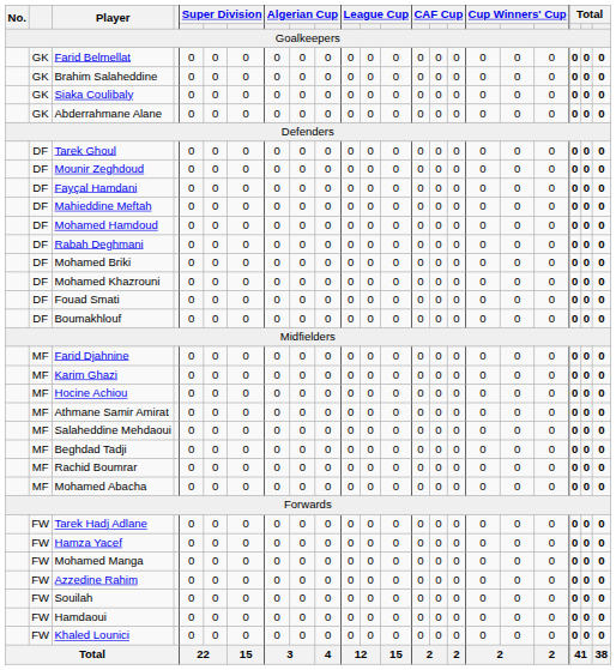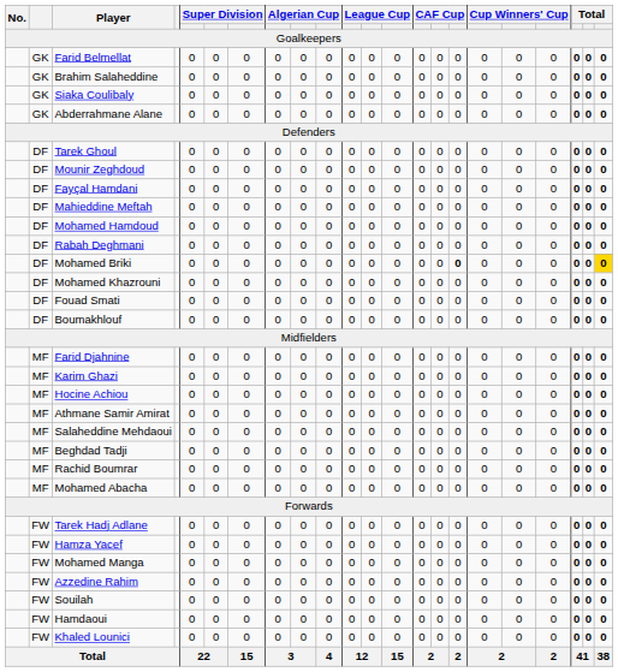Mohamed Briki | column 16: normal -> bold
Mohamed Briki | column 22: no background -> gold background
